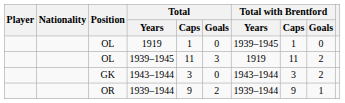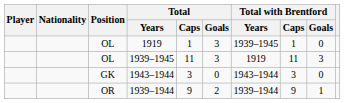row 3 | Total / Goals: 0 -> 3
row 4 | Total with Brentford / Goals: 2 -> 3
row 5 | Total with Brentford / Goals: 2 -> 0
